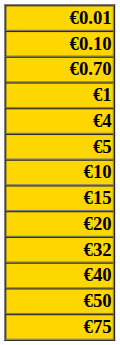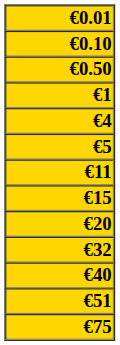row 3 | column 1: €0.70 -> €0.50
row 7 | column 1: €10 -> €11
row 12 | column 1: €50 -> €51
